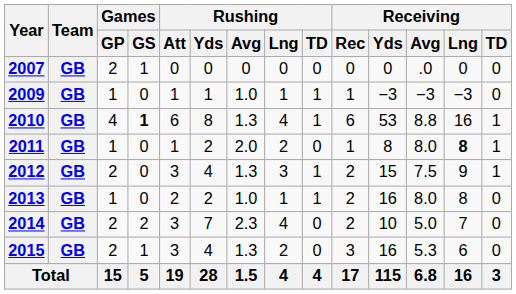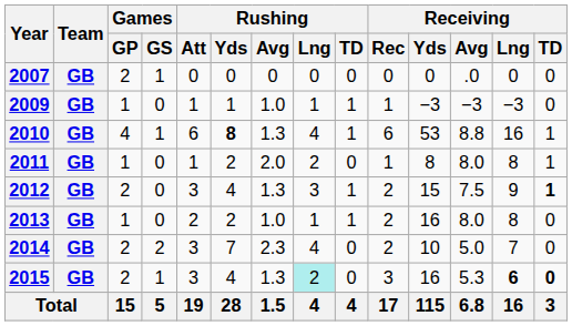2010 | Games / GS: bold -> normal
2010 | Rushing / Yds: normal -> bold
2011 | Receiving / Lng: bold -> normal
2012 | Receiving / TD: normal -> bold
2015 | Rushing / Lng: no background -> paleturquoise background
2015 | Receiving / Lng: normal -> bold
2015 | Receiving / TD: normal -> bold
